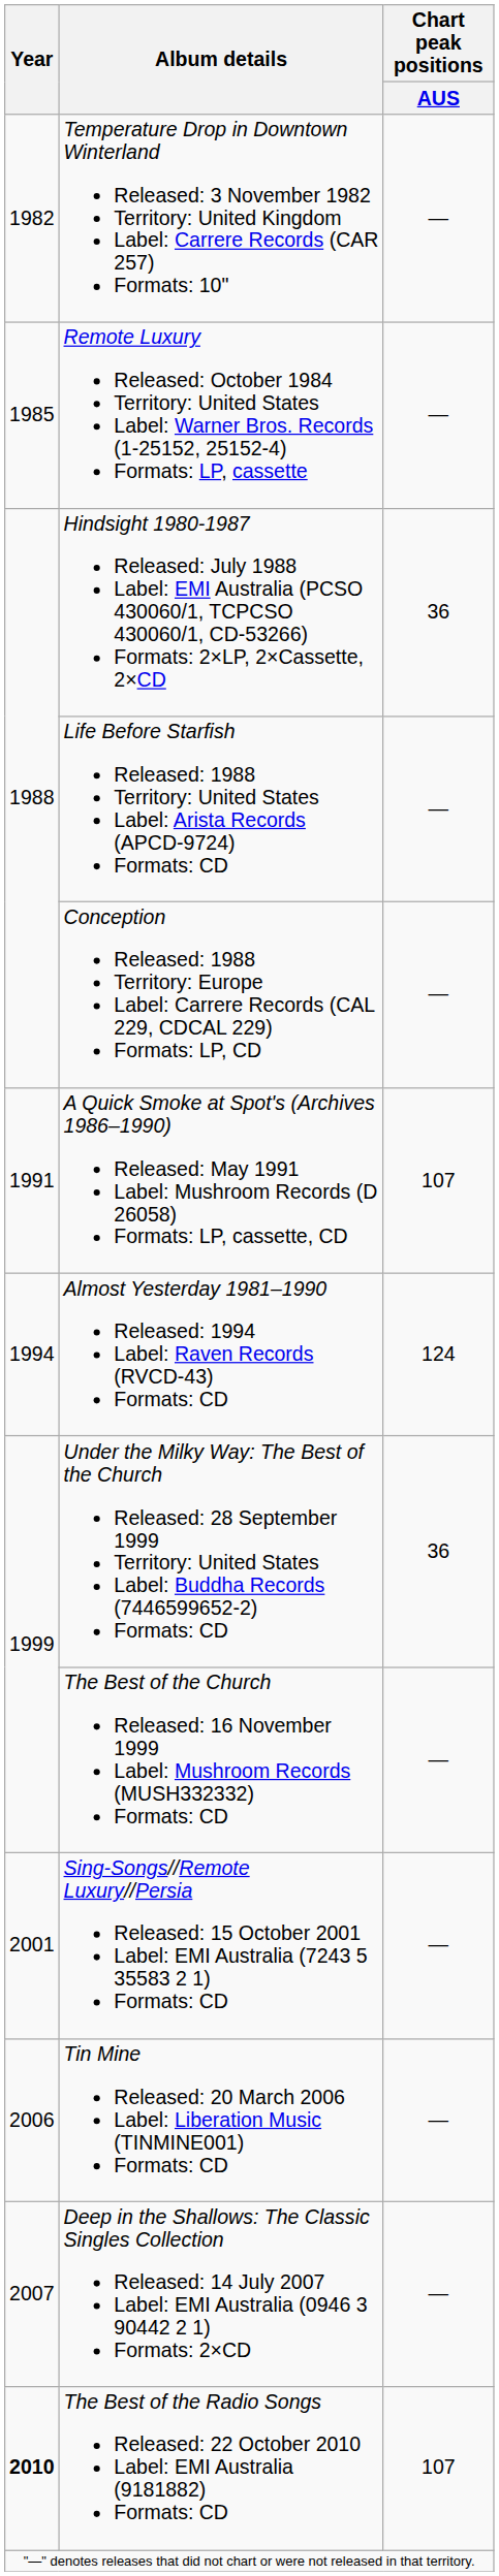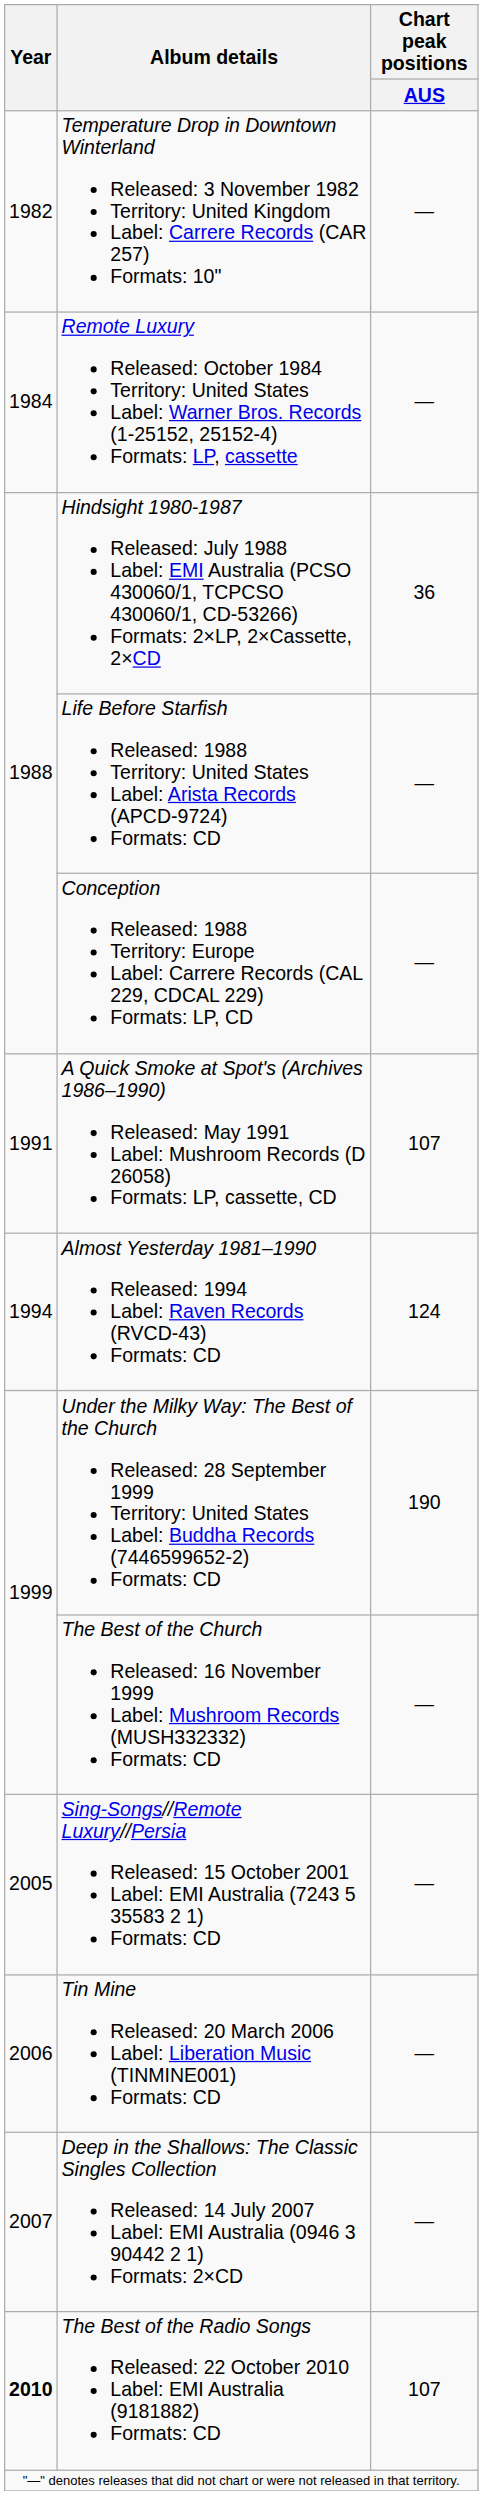row 4 | Year: 1985 -> 1984
row 10 | Chart peak positions / AUS: 36 -> 190
row 12 | Year: 2001 -> 2005
